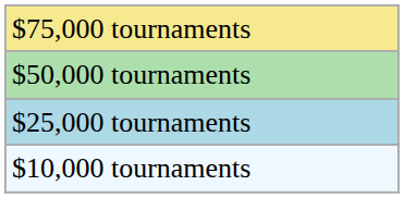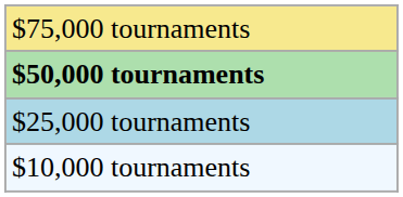row 2 | column 1: normal -> bold
